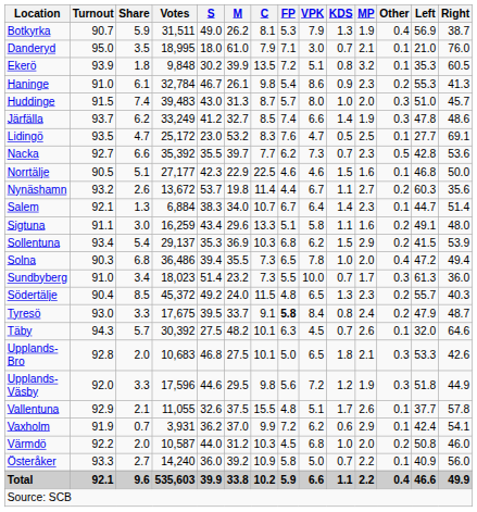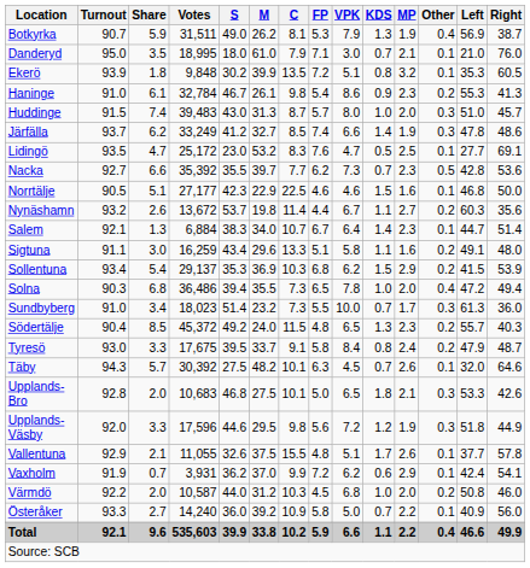Tyresö | FP: bold -> normal
